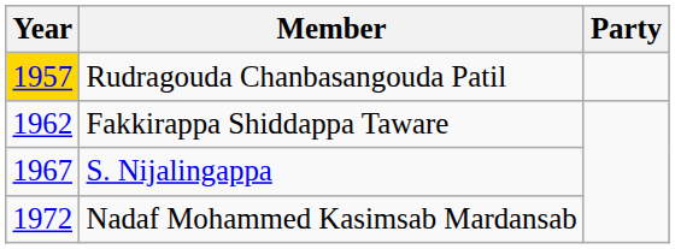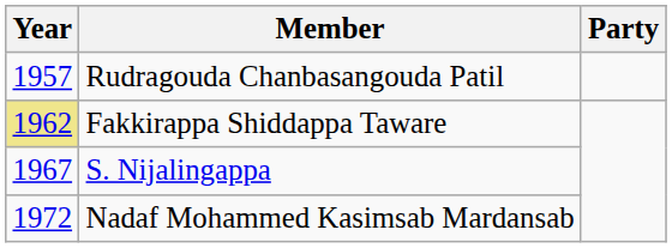Rudragouda Chanbasangouda Patil | Year: gold background -> no background
Fakkirappa Shiddappa Taware | Year: no background -> khaki background
